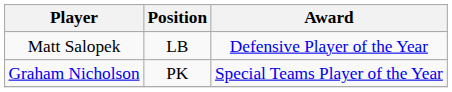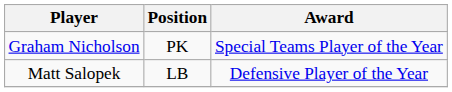rows swapped: Graham Nicholson <-> Matt Salopek
